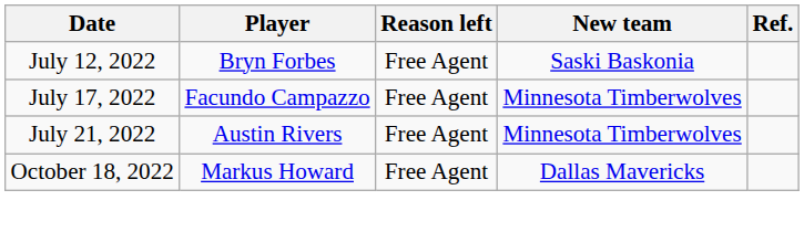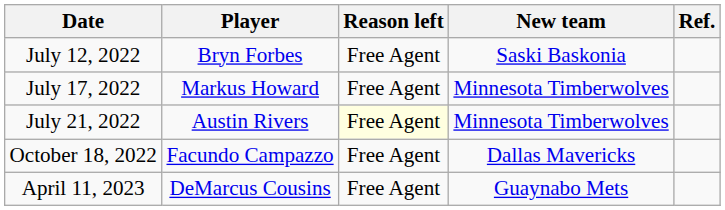July 17, 2022 | Player: Facundo Campazzo -> Markus Howard
July 21, 2022 | Reason left: no background -> lightyellow background
October 18, 2022 | Player: Markus Howard -> Facundo Campazzo
+ row: April 11, 2023 | DeMarcus Cousins | Free Agent | Guaynabo Mets
